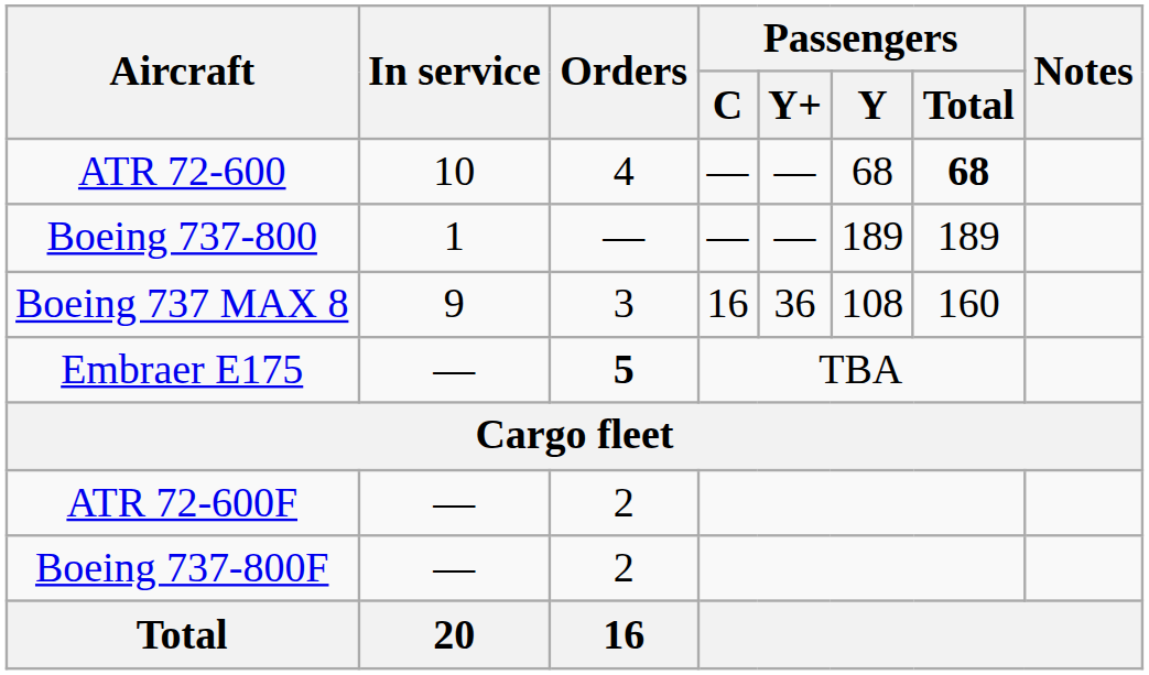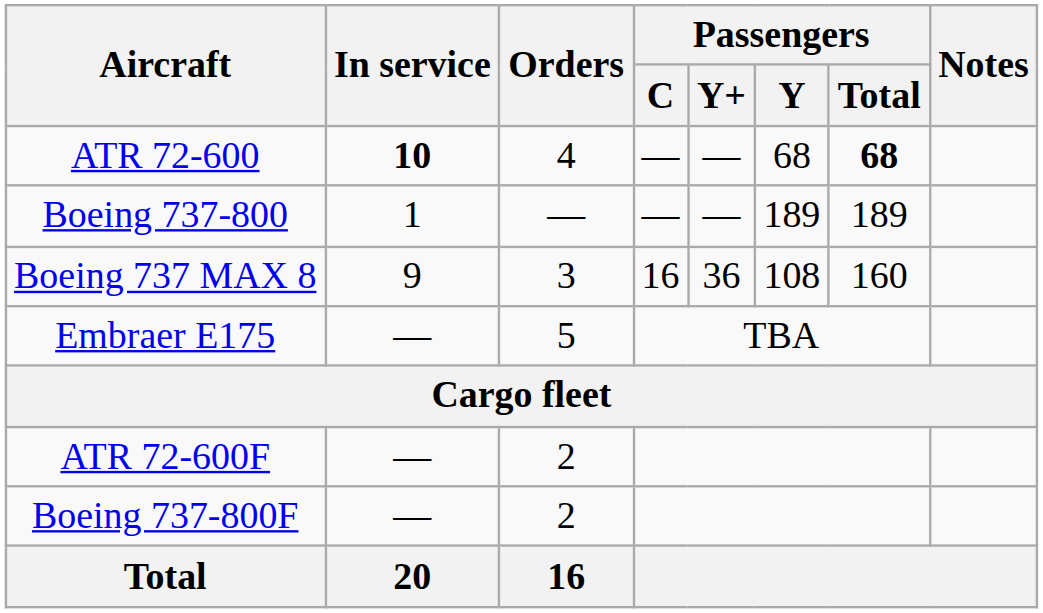ATR 72-600 | In service: normal -> bold
Embraer E175 | Orders: bold -> normal
